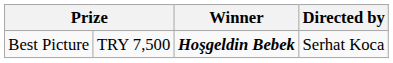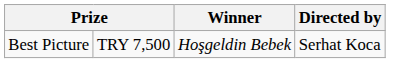Best Picture | Winner: bold -> normal
